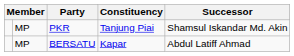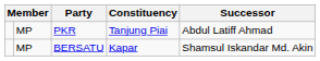PKR | Successor: Shamsul Iskandar Md. Akin -> Abdul Latiff Ahmad
BERSATU | Successor: Abdul Latiff Ahmad -> Shamsul Iskandar Md. Akin
